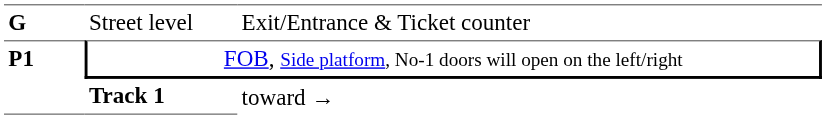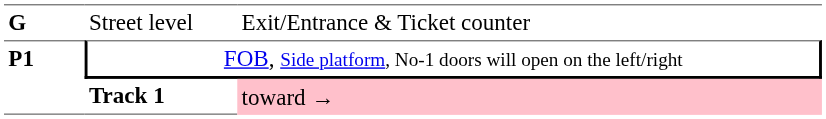Track 1 | column 3: no background -> pink background
